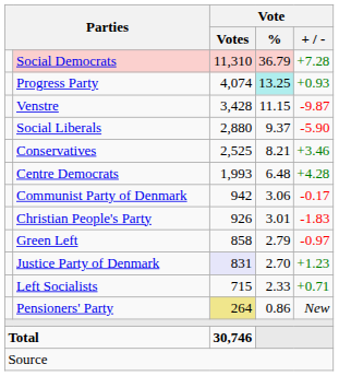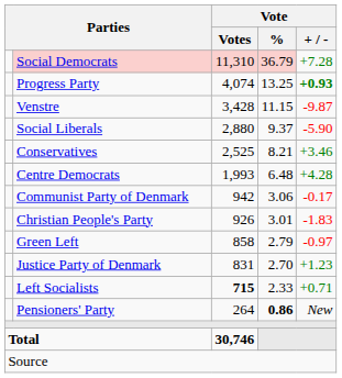Progress Party | Vote / %: paleturquoise background -> no background
Progress Party | Vote / + / -: normal -> bold
Justice Party of Denmark | Vote / Votes: lavender background -> no background
Left Socialists | Vote / Votes: normal -> bold
Pensioners' Party | Vote / Votes: khaki background -> no background
Pensioners' Party | Vote / %: normal -> bold
